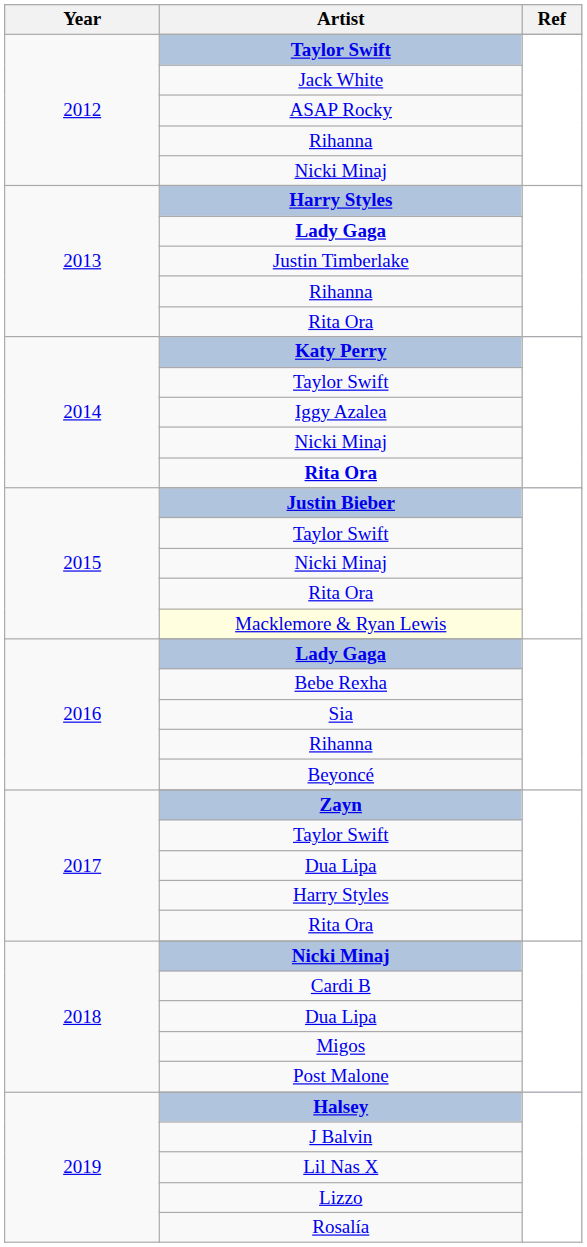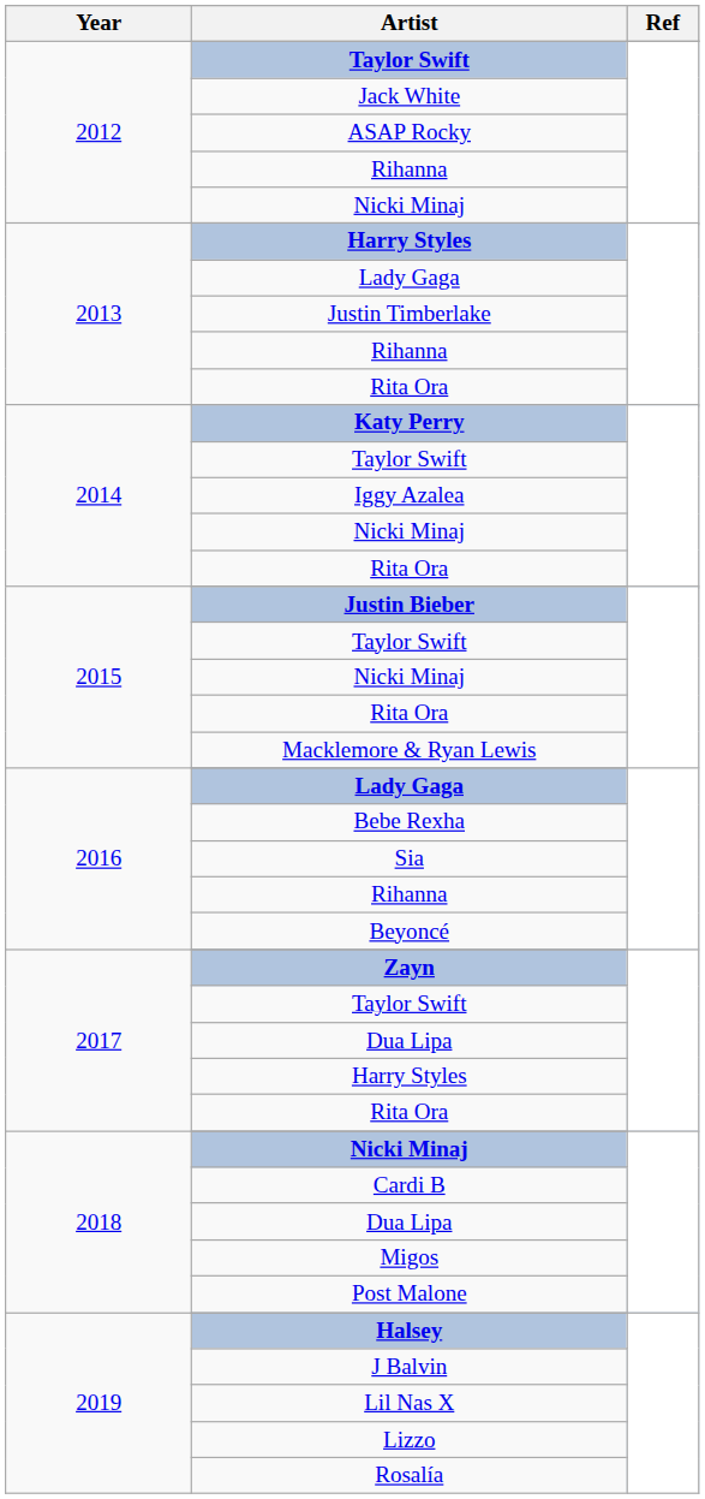2013 / Lady Gaga | Artist: bold -> normal
2014 / Rita Ora | Artist: bold -> normal
Macklemore & Ryan Lewis | Artist: lightyellow background -> no background
